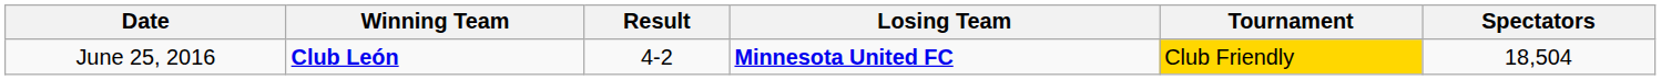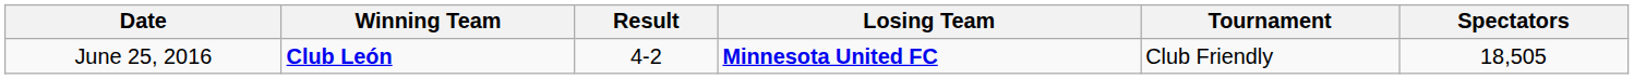June 25, 2016 | Tournament: gold background -> no background
June 25, 2016 | Spectators: 18,504 -> 18,505
